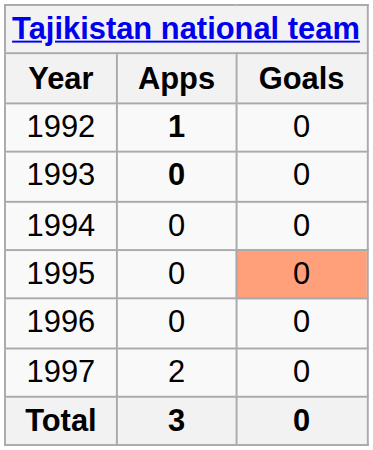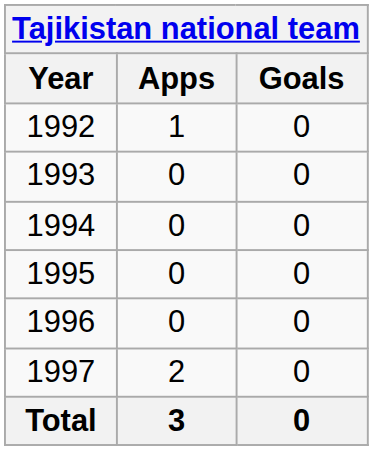1992 | Apps: bold -> normal
1993 | Apps: bold -> normal
1995 | Goals: lightsalmon background -> no background
